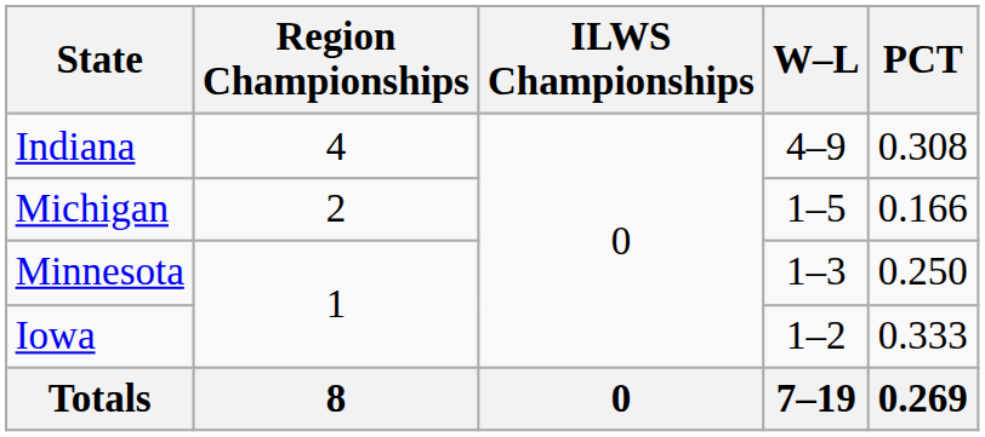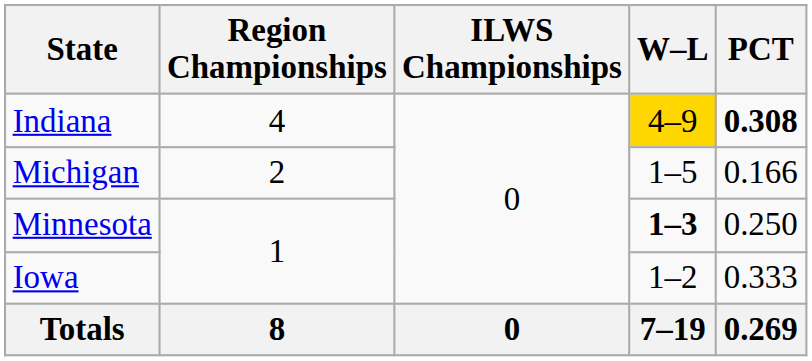Indiana | W–L: no background -> gold background
Indiana | PCT: normal -> bold
Minnesota | W–L: normal -> bold
